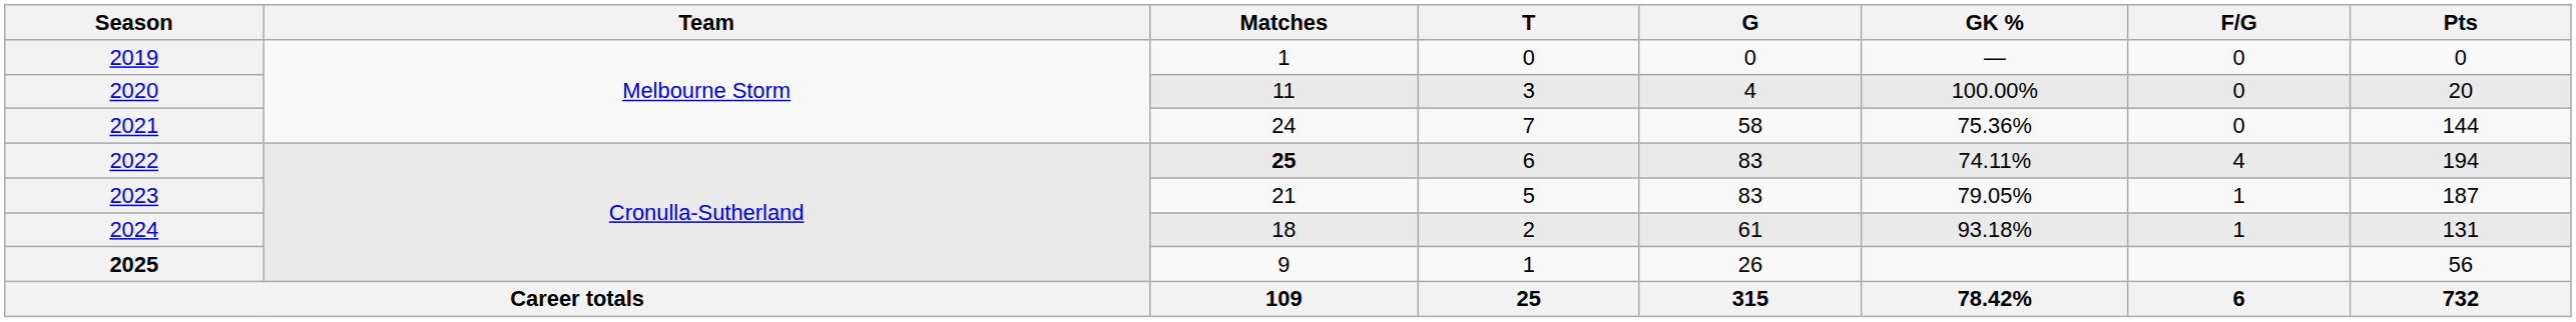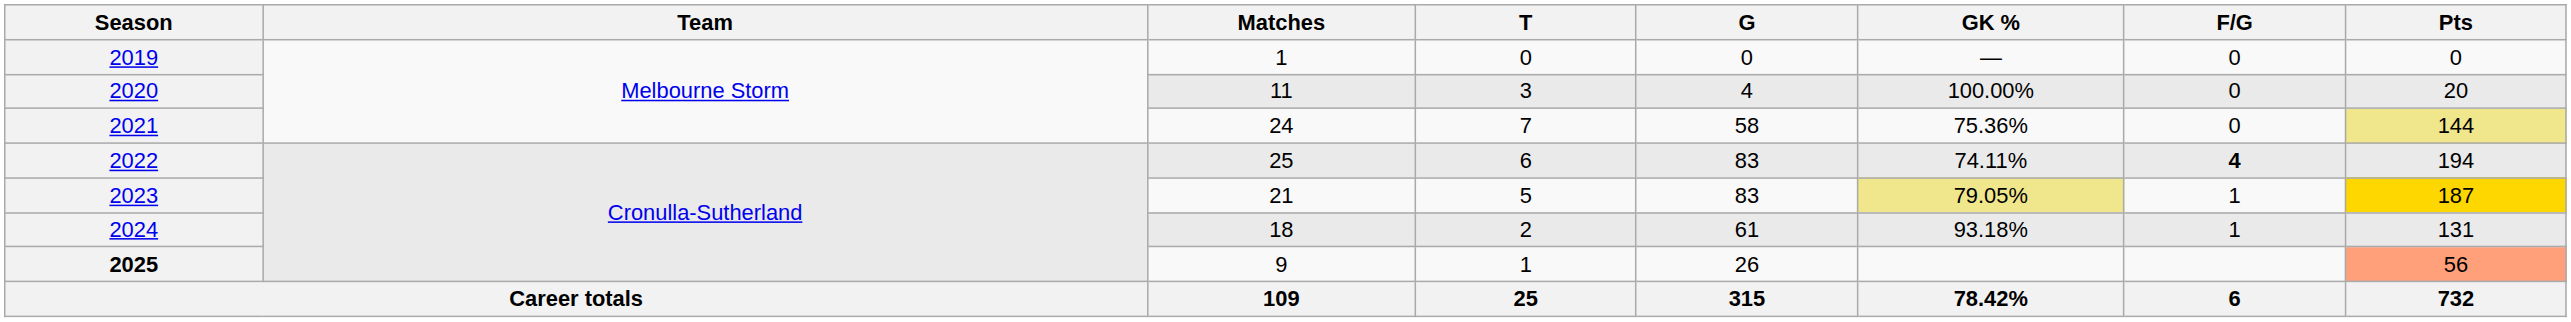2021 | Pts: no background -> khaki background
2022 | Matches: bold -> normal
2022 | F/G: normal -> bold
2023 | GK %: no background -> khaki background
2023 | Pts: no background -> gold background
2025 | Pts: no background -> lightsalmon background
